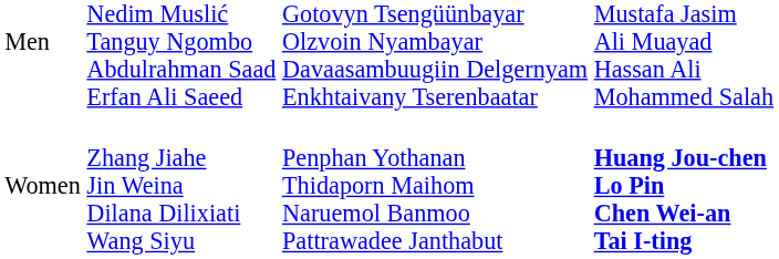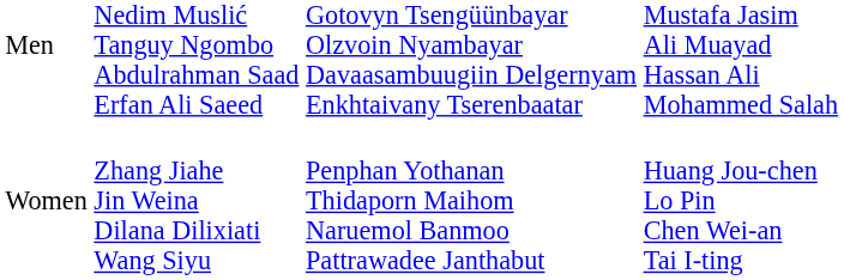Women | column 4: bold -> normal
